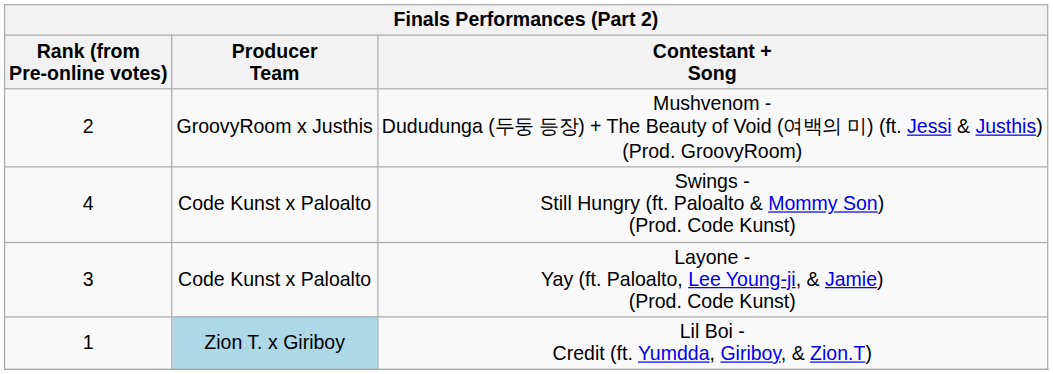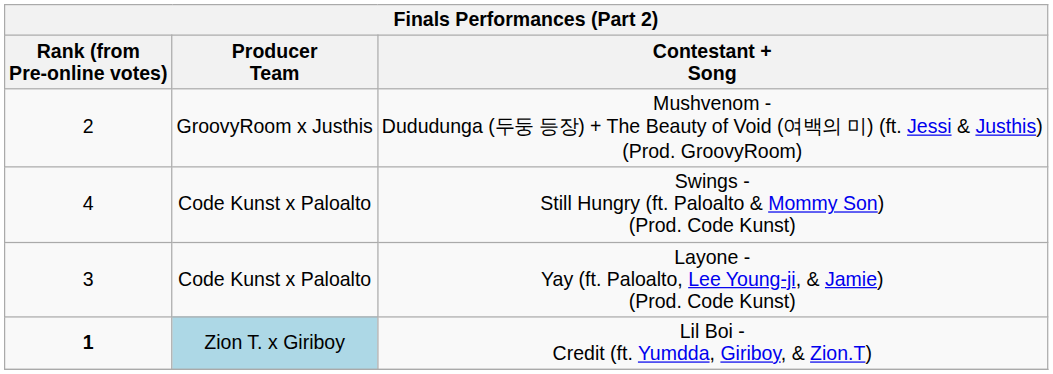Lil Boi - Credit (ft. Yumdda, Giriboy, & Zion.T) | Rank (from Pre-online votes): normal -> bold
